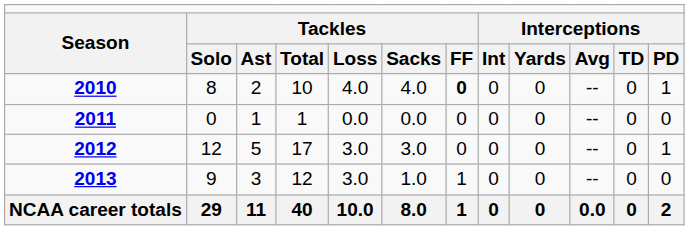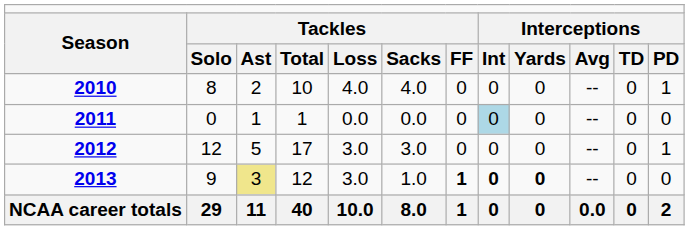2010 | column 7: bold -> normal
2011 | column 8: no background -> lightblue background
2013 | column 3: no background -> khaki background
2013 | column 7: normal -> bold
2013 | column 8: normal -> bold
2013 | column 9: normal -> bold
